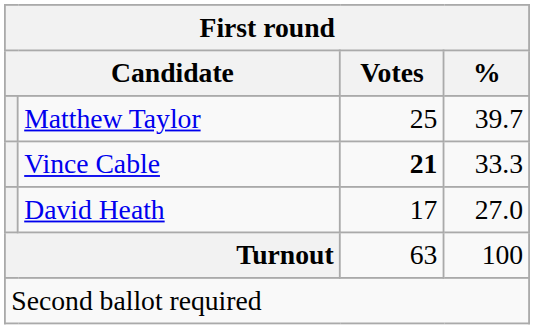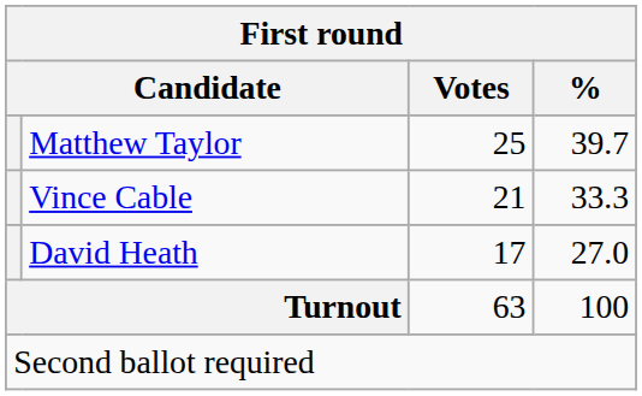Vince Cable | Votes: bold -> normal
